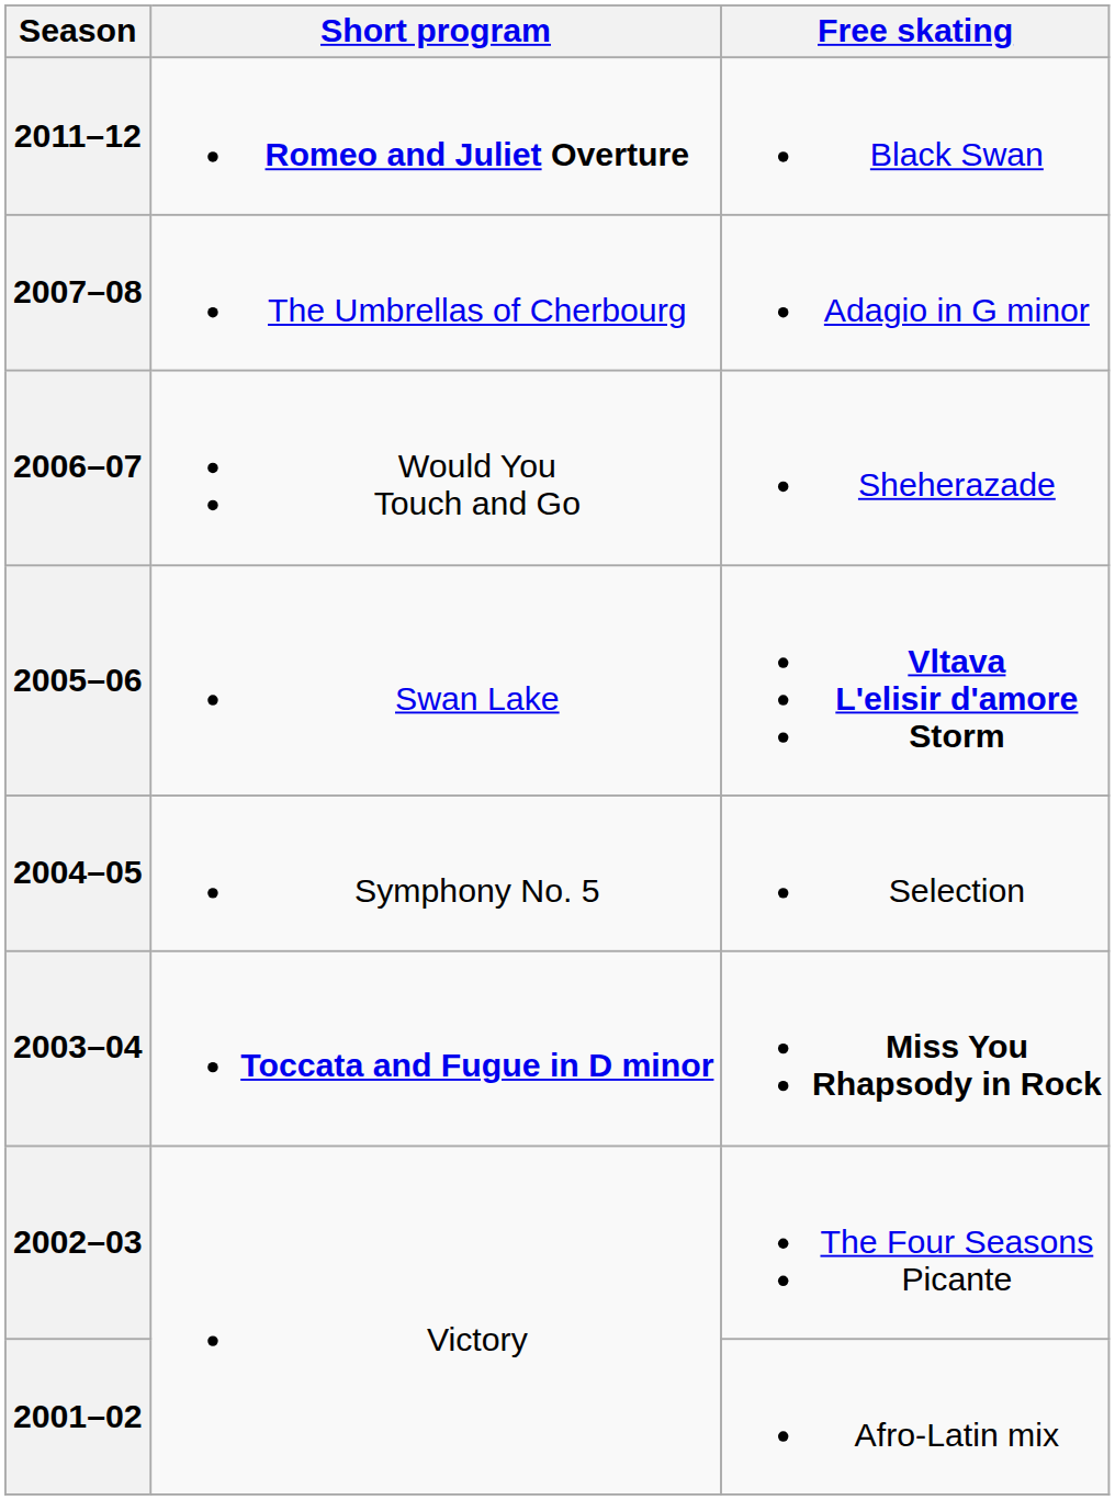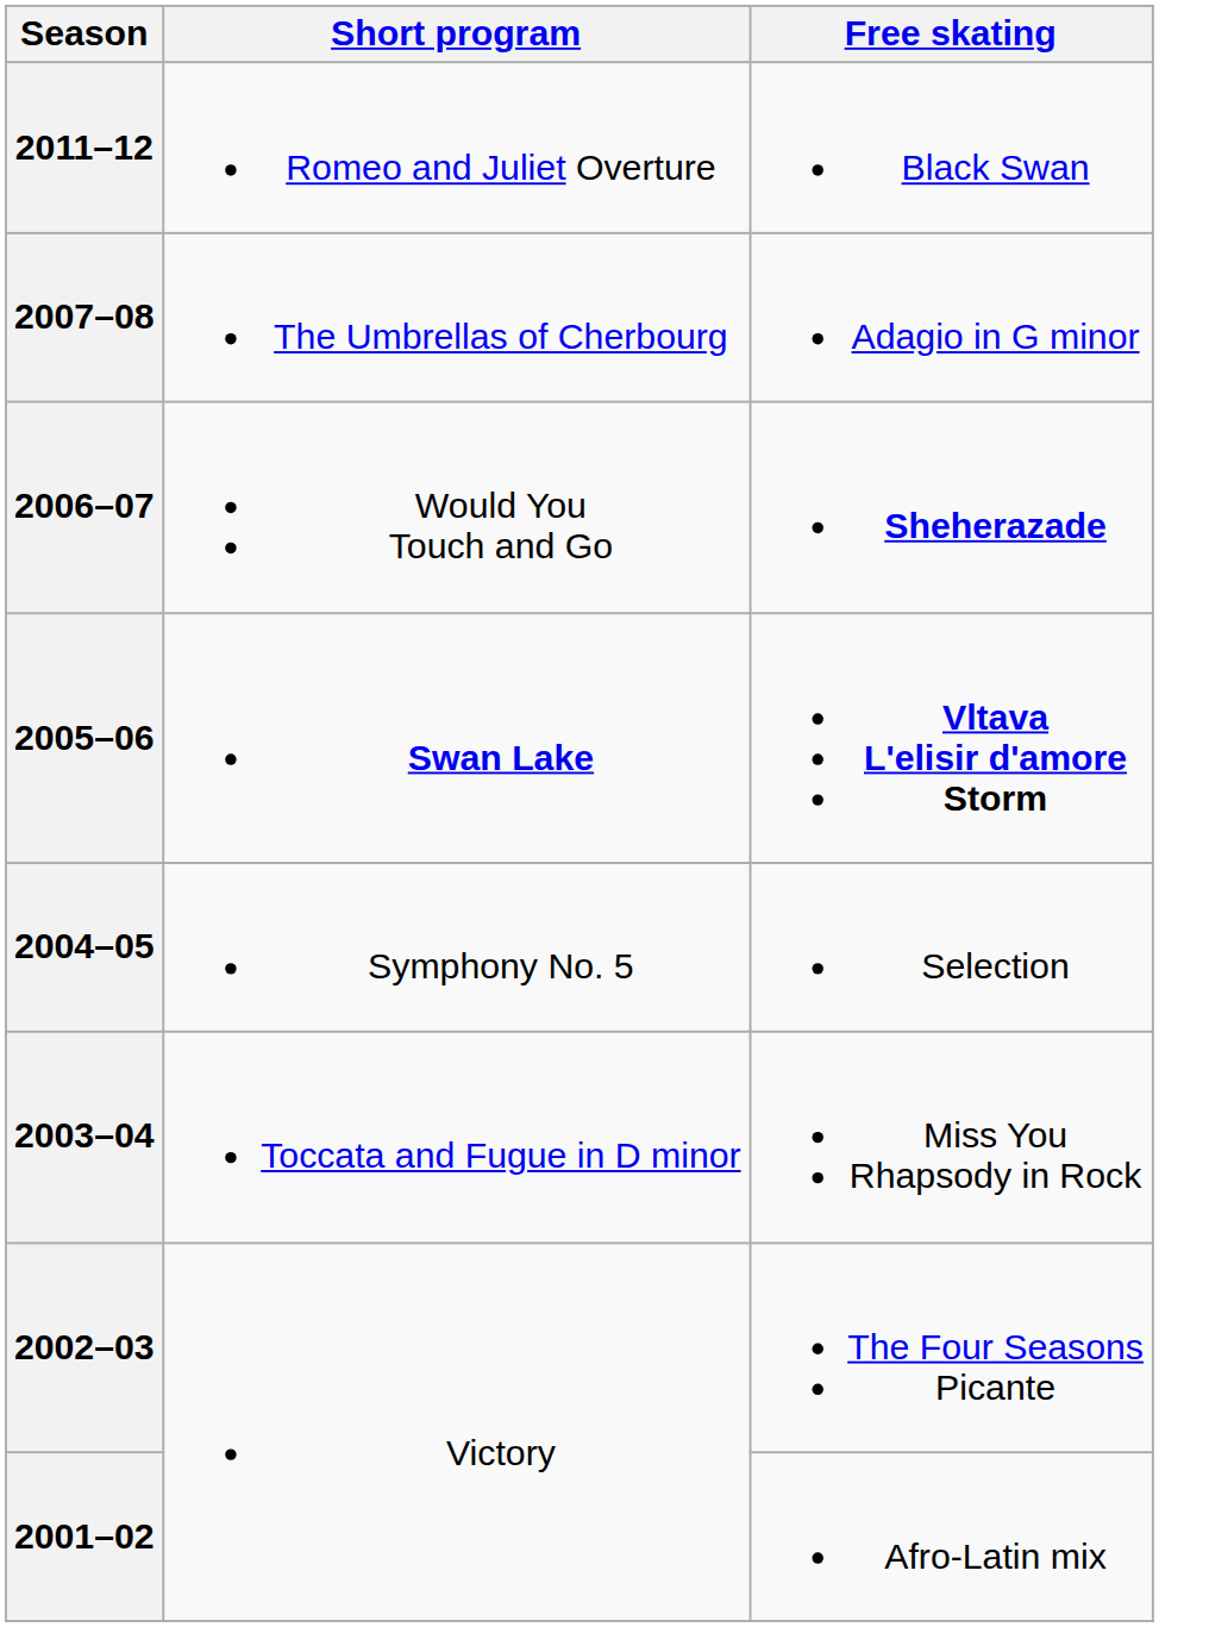2011–12 | Short program: bold -> normal
2006–07 | Free skating: normal -> bold
2005–06 | Short program: normal -> bold
2003–04 | Short program: bold -> normal
2003–04 | Free skating: bold -> normal
